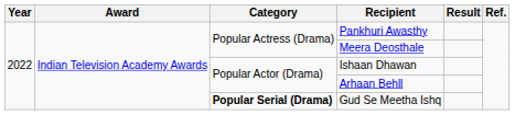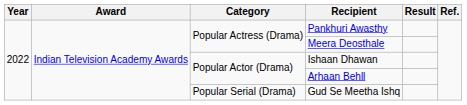Gud Se Meetha Ishq | Category: bold -> normal
